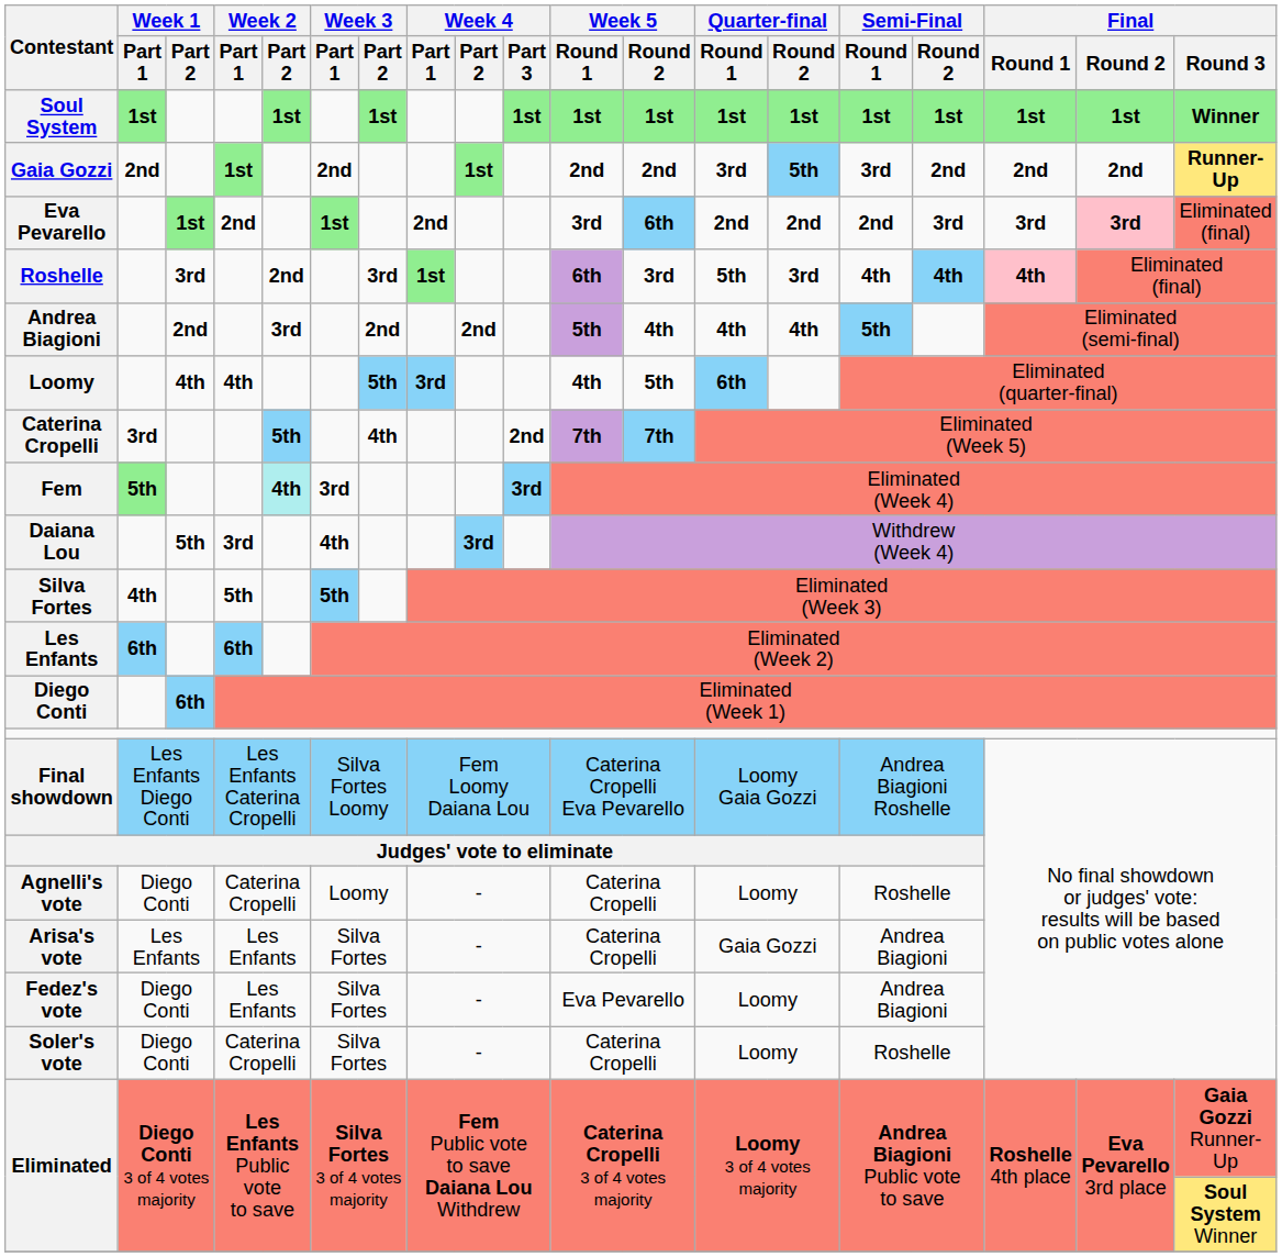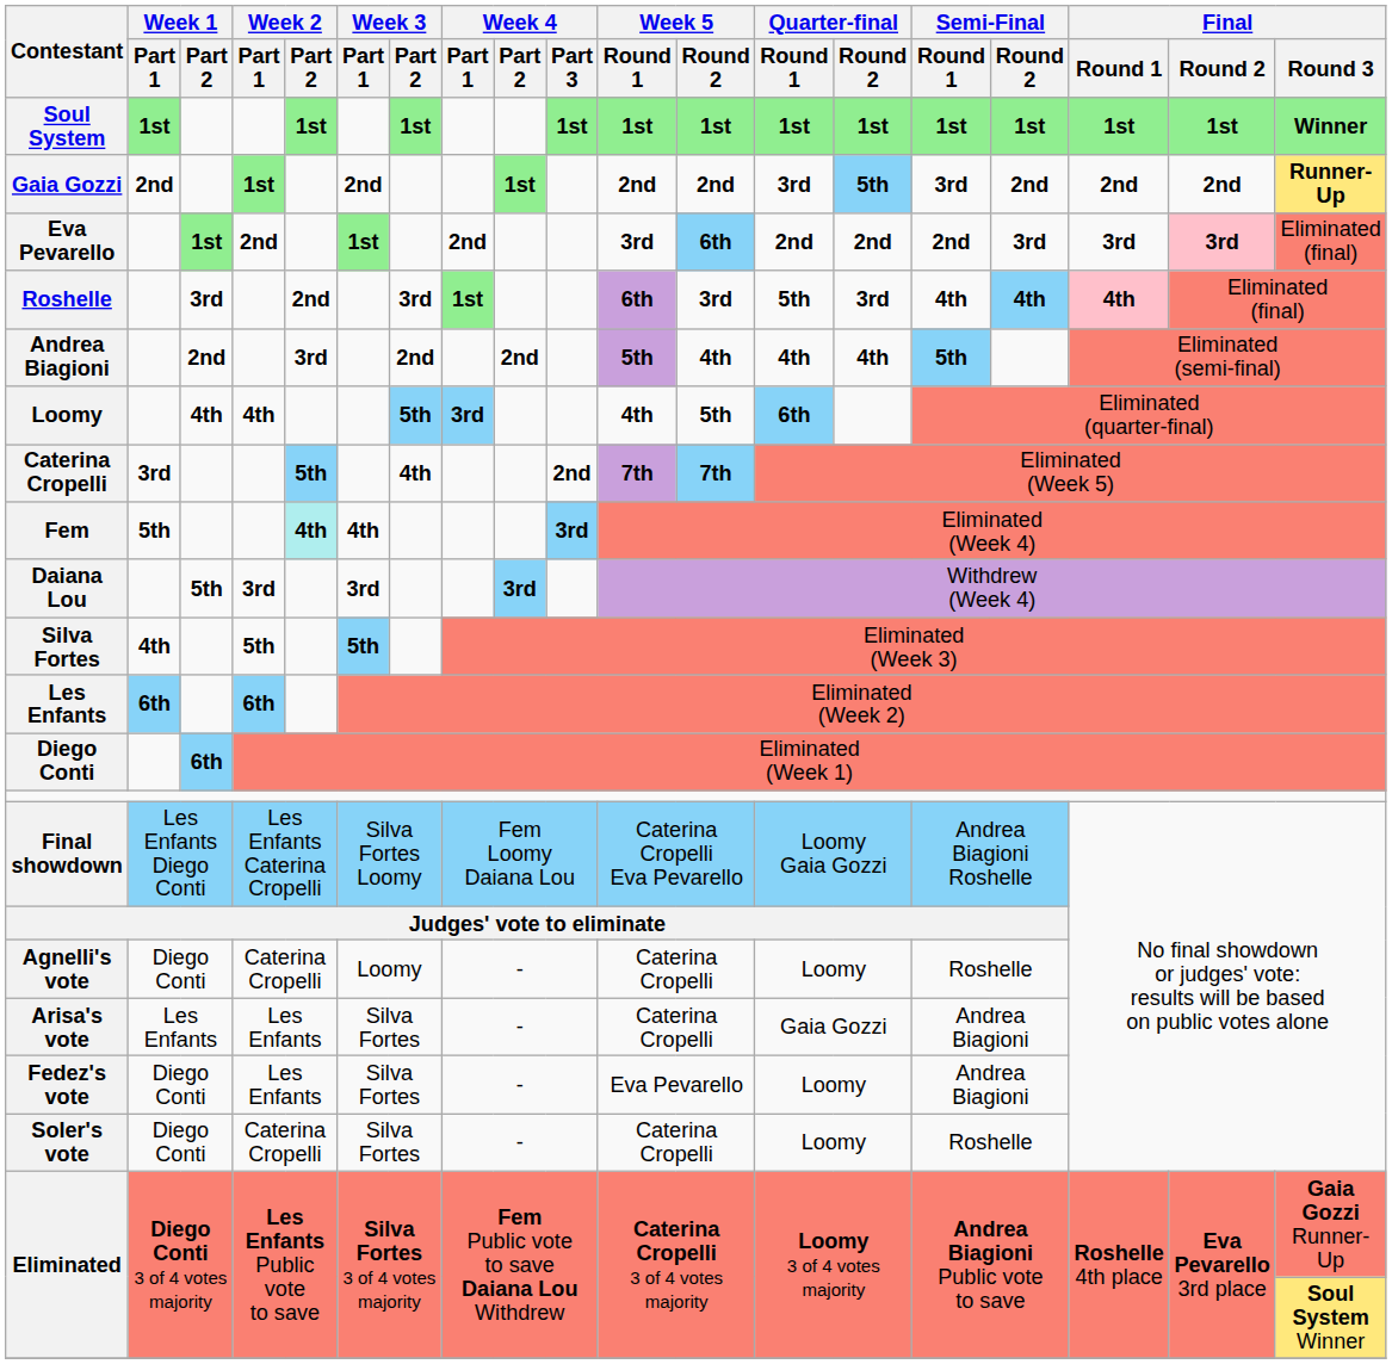Fem | Week 1 / Part 1: lightgreen background -> no background
Fem | Week 3 / Part 1: 3rd -> 4th
Daiana Lou | Week 3 / Part 1: 4th -> 3rd
